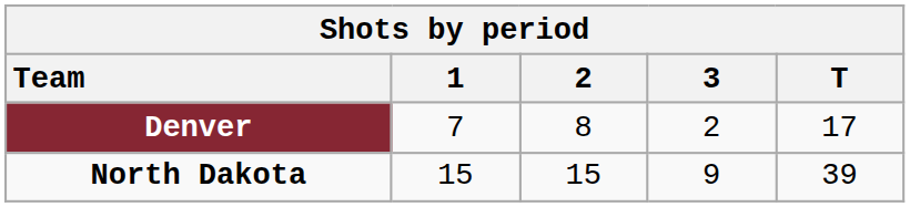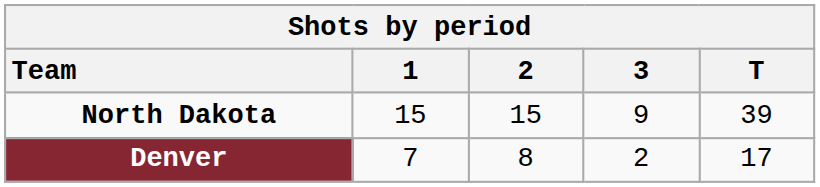rows swapped: North Dakota <-> Denver
